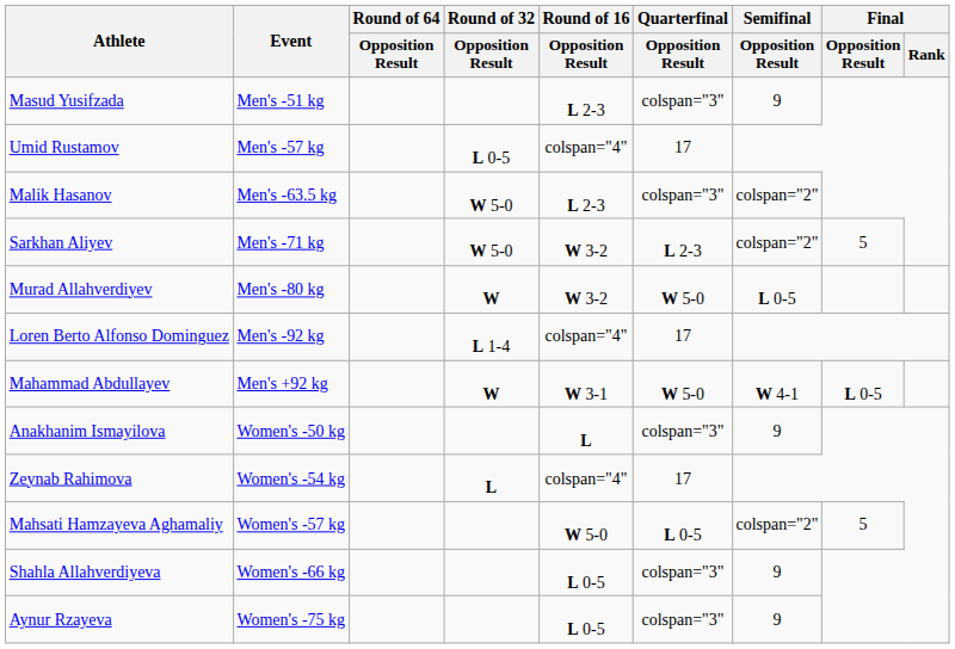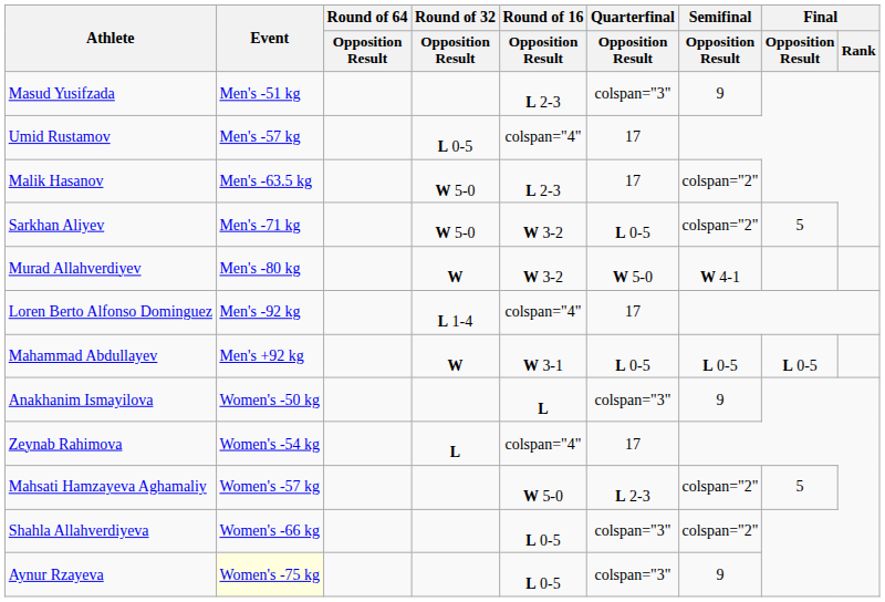Malik Hasanov | Quarterfinal / Opposition Result: colspan="3" -> 17
Sarkhan Aliyev | Quarterfinal / Opposition Result: L 2-3 -> L 0-5
Murad Allahverdiyev | Semifinal / Opposition Result: L 0-5 -> W 4-1
Mahammad Abdullayev | Quarterfinal / Opposition Result: W 5-0 -> L 0-5
Mahammad Abdullayev | Semifinal / Opposition Result: W 4-1 -> L 0-5
Mahsati Hamzayeva Aghamaliy | Quarterfinal / Opposition Result: L 0-5 -> L 2-3
Shahla Allahverdiyeva | Semifinal / Opposition Result: 9 -> colspan="2"
Aynur Rzayeva | Event: no background -> lightyellow background
